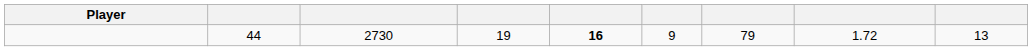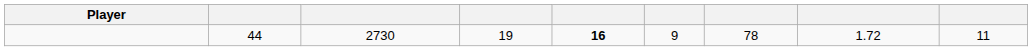row 2 | column 7: 79 -> 78
row 2 | column 9: 13 -> 11
